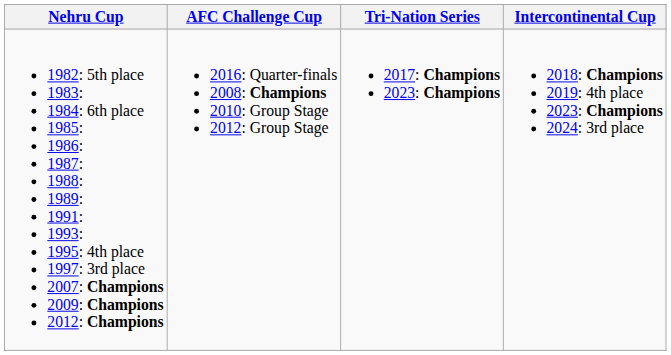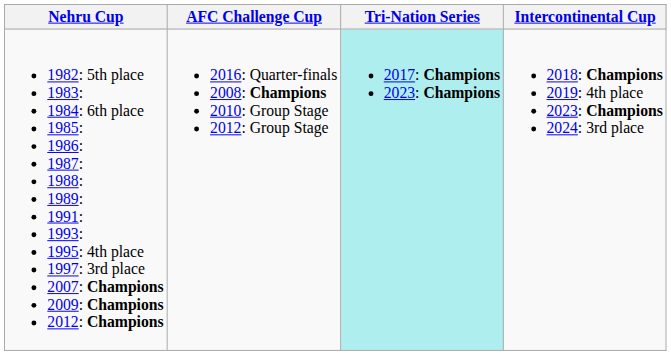row 2 | Tri-Nation Series: no background -> paleturquoise background
